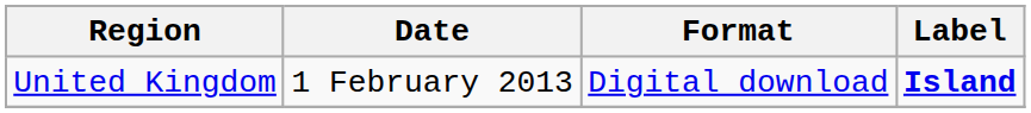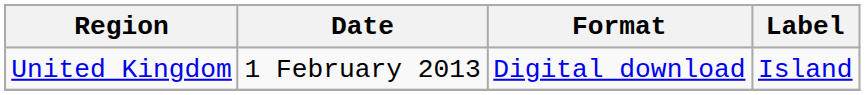United Kingdom | Label: bold -> normal
